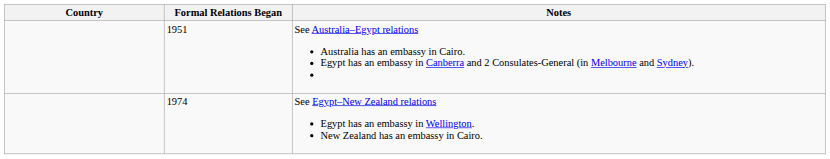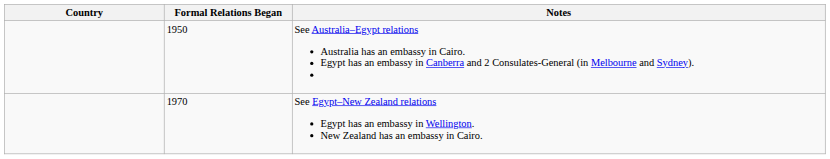row 2 | Formal Relations Began: 1951 -> 1950
row 3 | Formal Relations Began: 1974 -> 1970
